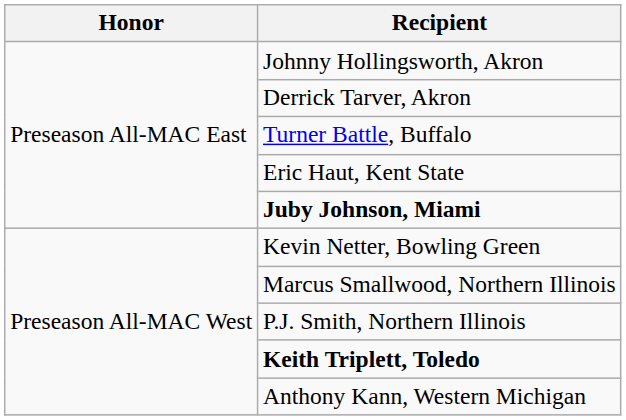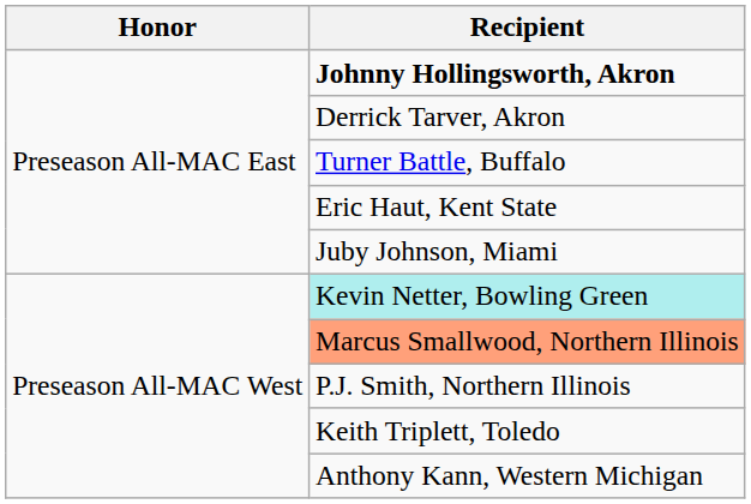row 2 | Recipient: normal -> bold
row 6 | Recipient: bold -> normal
row 7 | Recipient: no background -> paleturquoise background
row 8 | Recipient: no background -> lightsalmon background
row 10 | Recipient: bold -> normal
